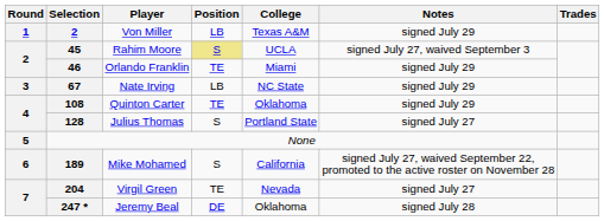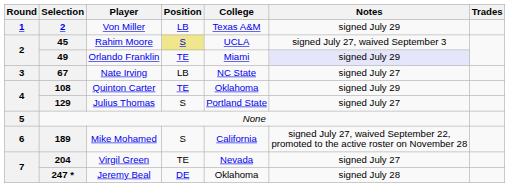Orlando Franklin | Selection: 46 -> 49
Orlando Franklin | Notes: no background -> lavender background
Nate Irving | Notes: signed July 29 -> signed July 27
Julius Thomas | Selection: 128 -> 129
